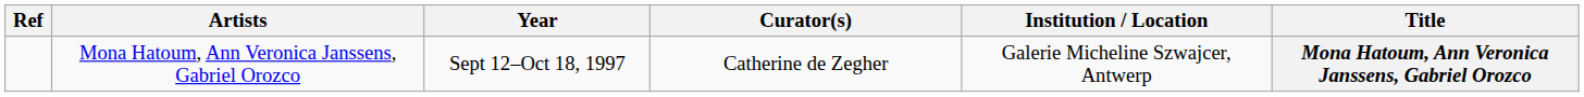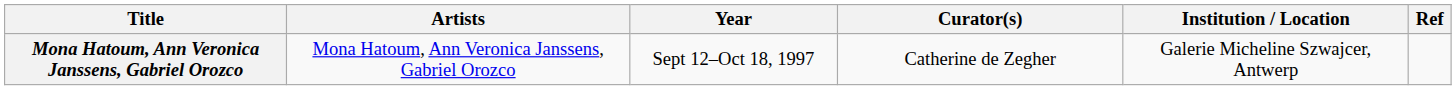columns swapped: Title <-> Ref
